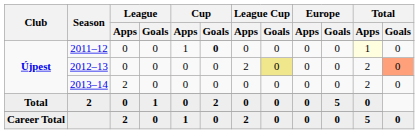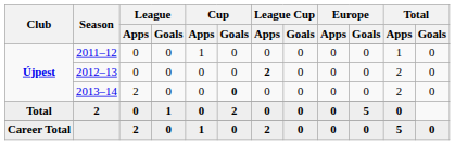2011–12 | Cup / Goals: bold -> normal
2011–12 | Total / Apps: lightyellow background -> no background
2012–13 | League Cup / Apps: normal -> bold
2012–13 | League Cup / Goals: khaki background -> no background
2012–13 | Total / Goals: lightsalmon background -> no background
2013–14 | Cup / Goals: normal -> bold
